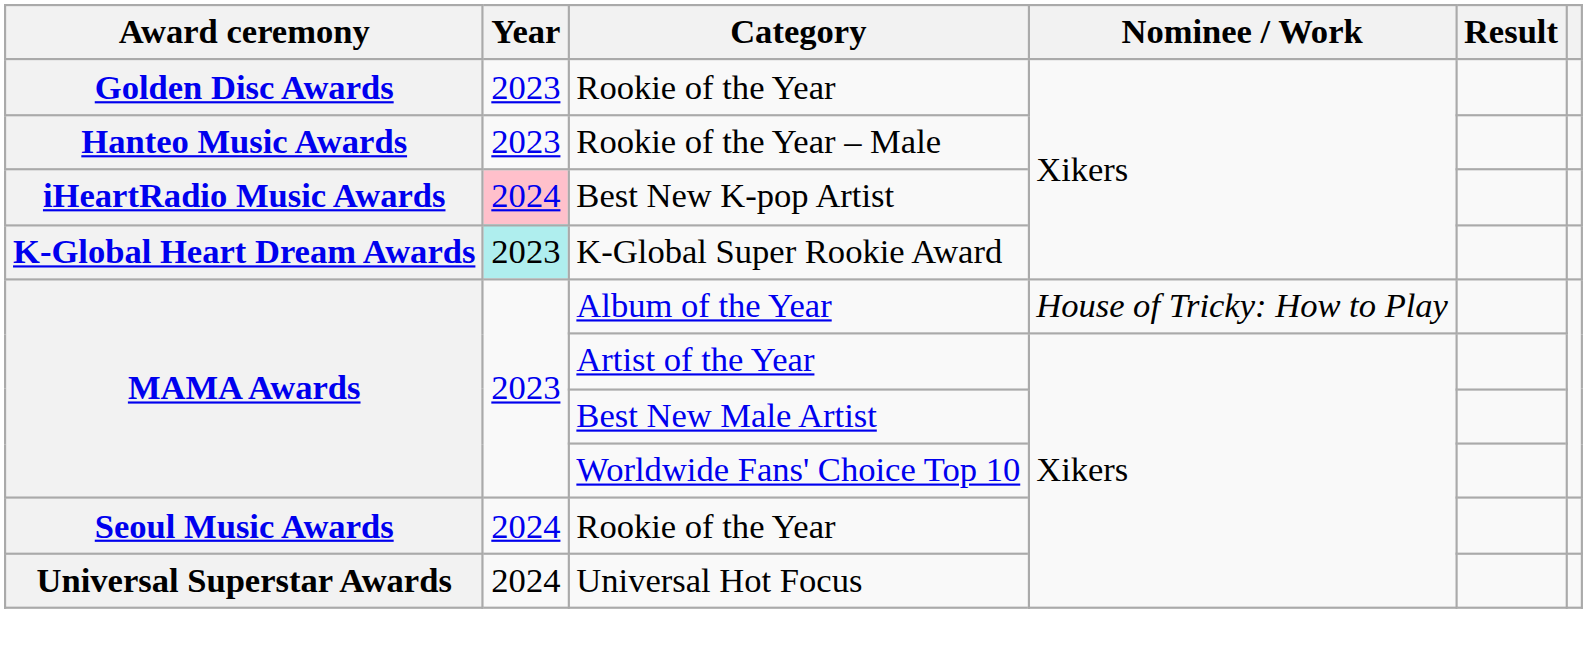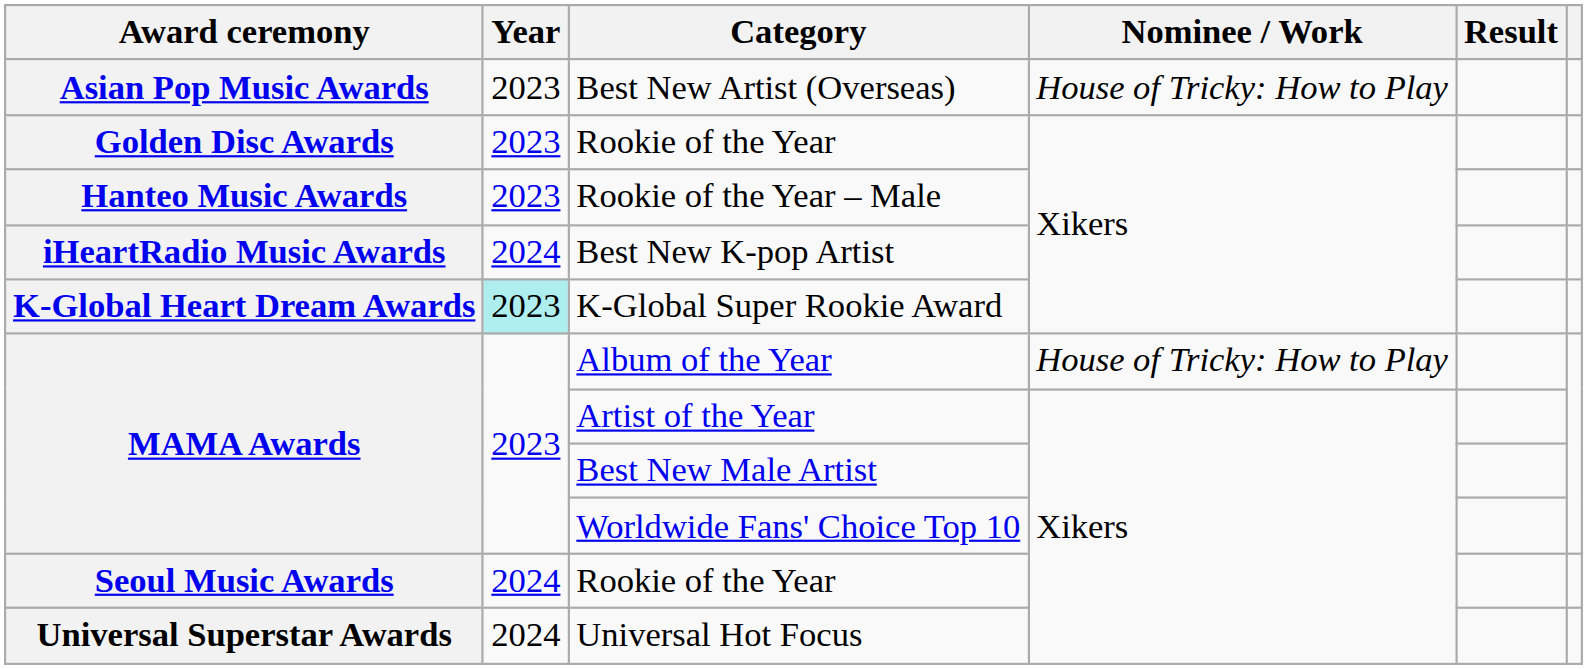+ row: Asian Pop Music Awards | 2023 | Best New Artist (Overseas) | House of Tricky: How to Play
Best New K-pop Artist | Year: pink background -> no background
